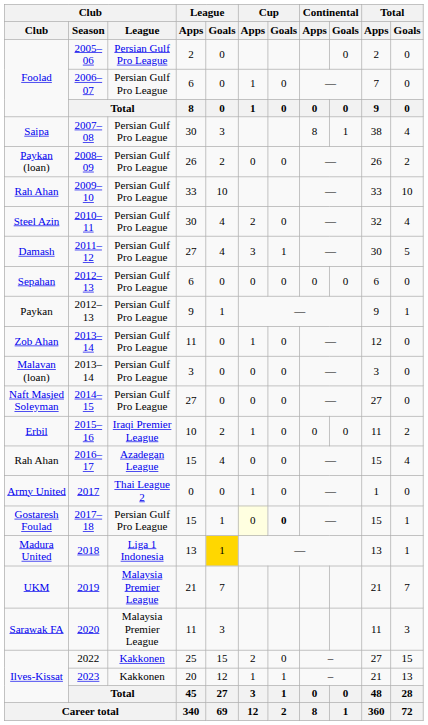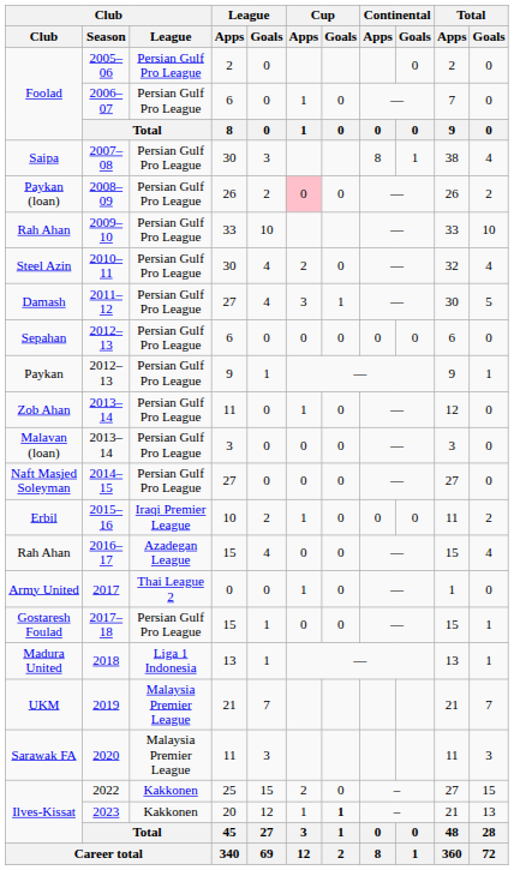2008–09 | Cup / Apps: no background -> pink background
2017–18 | Cup / Apps: lightyellow background -> no background
2017–18 | Cup / Goals: bold -> normal
2018 | League / Goals: gold background -> no background
2023 | Cup / Goals: normal -> bold
